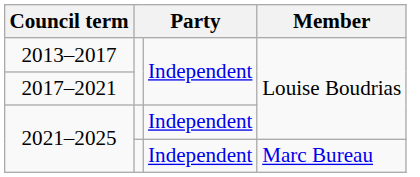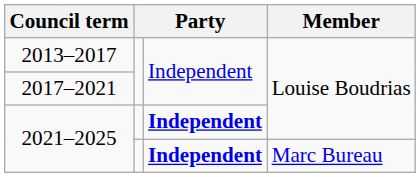2021–2025 / Louise Boudrias | column 3: normal -> bold
2021–2025 / Marc Bureau | column 3: normal -> bold
